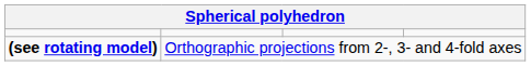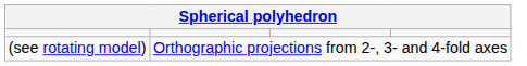(see rotating model) | column 1: bold -> normal
